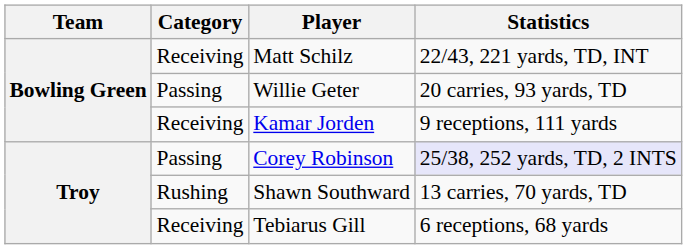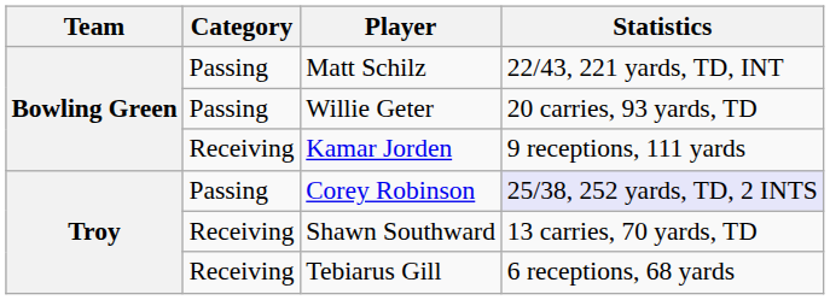Matt Schilz | Category: Receiving -> Passing
Shawn Southward | Category: Rushing -> Receiving
